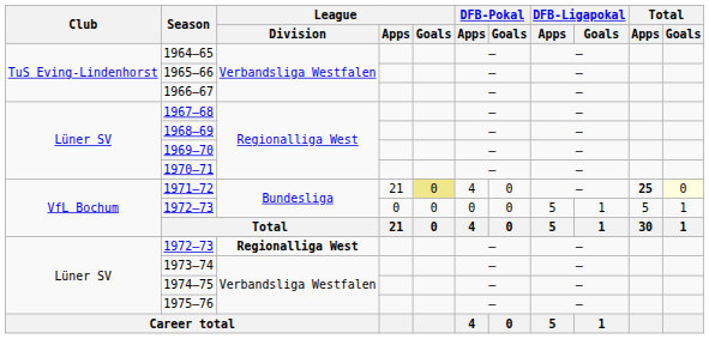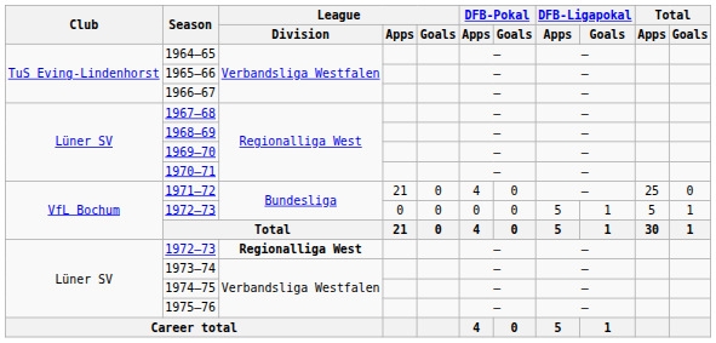1971–72 | League / Goals: khaki background -> no background
1971–72 | Total / Apps: bold -> normal
1971–72 | Total / Goals: lightyellow background -> no background
